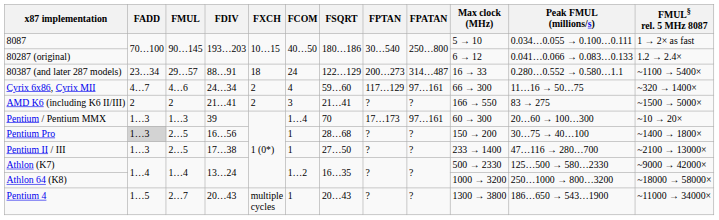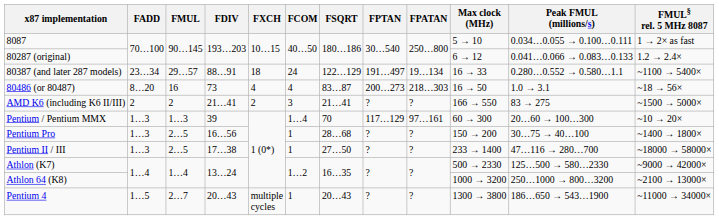80387 (and later 287 models) | FPTAN: 200…273 -> 191…497
80387 (and later 287 models) | FPATAN: 314…487 -> 19…134
+ row: 80486 (or 80487) | 8…20 | 16 | 73 | 4 | 4 | 83…87 | 200…273 | 218…303 | 16 → 50 | 1.0 → 3.1 | ~18 → 56×
- row: Cyrix 6x86, Cyrix MII | 4…7 | 4…6 | 24…34 | 2 | 4 | 59…60 | 117…129 | 97…161 | 66 → 300 | 11…16 → 50…75 | ~320 → 1400×
Pentium / Pentium MMX | FPTAN: 17…173 -> 117…129
Pentium Pro | FADD: lightgrey background -> no background
Pentium II / III | FMUL§ rel. 5 MHz 8087: ~2100 → 13000× -> ~18000 → 58000×
Athlon 64 (K8) | FMUL§ rel. 5 MHz 8087: ~18000 → 58000× -> ~2100 → 13000×
